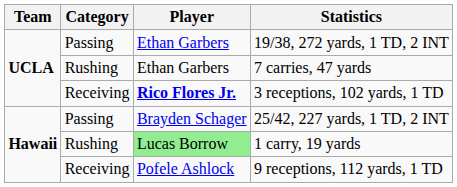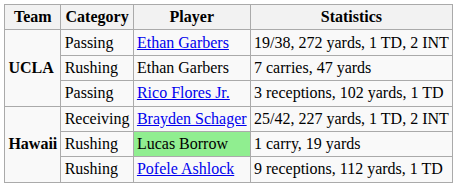3 receptions, 102 yards, 1 TD | Category: Receiving -> Passing
3 receptions, 102 yards, 1 TD | Player: bold -> normal
25/42, 227 yards, 1 TD, 2 INT | Category: Passing -> Receiving
9 receptions, 112 yards, 1 TD | Category: Receiving -> Rushing
